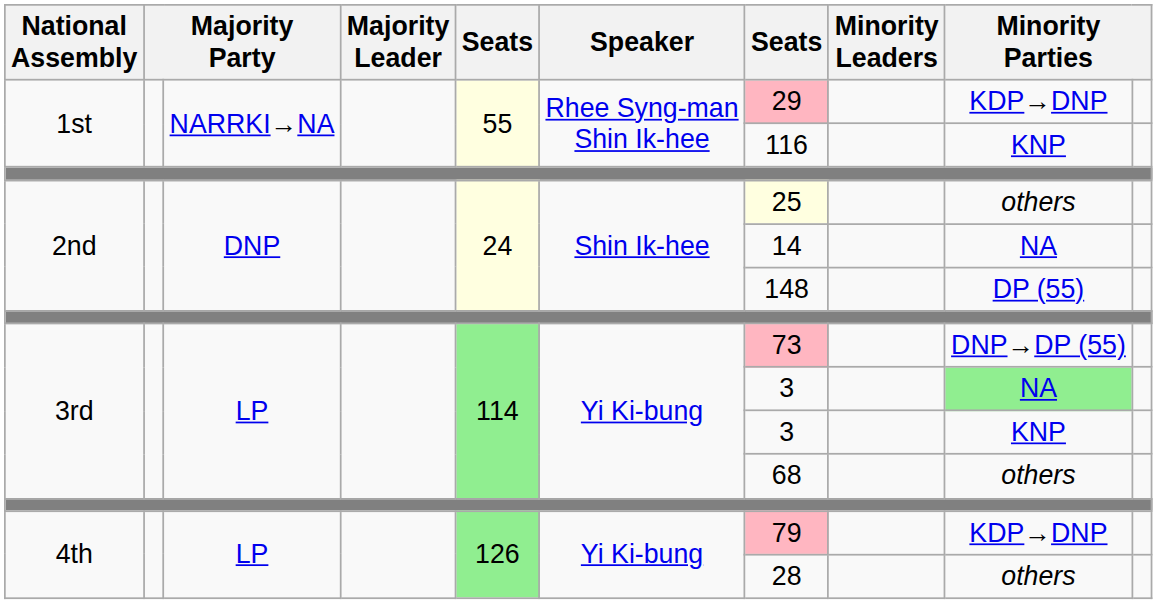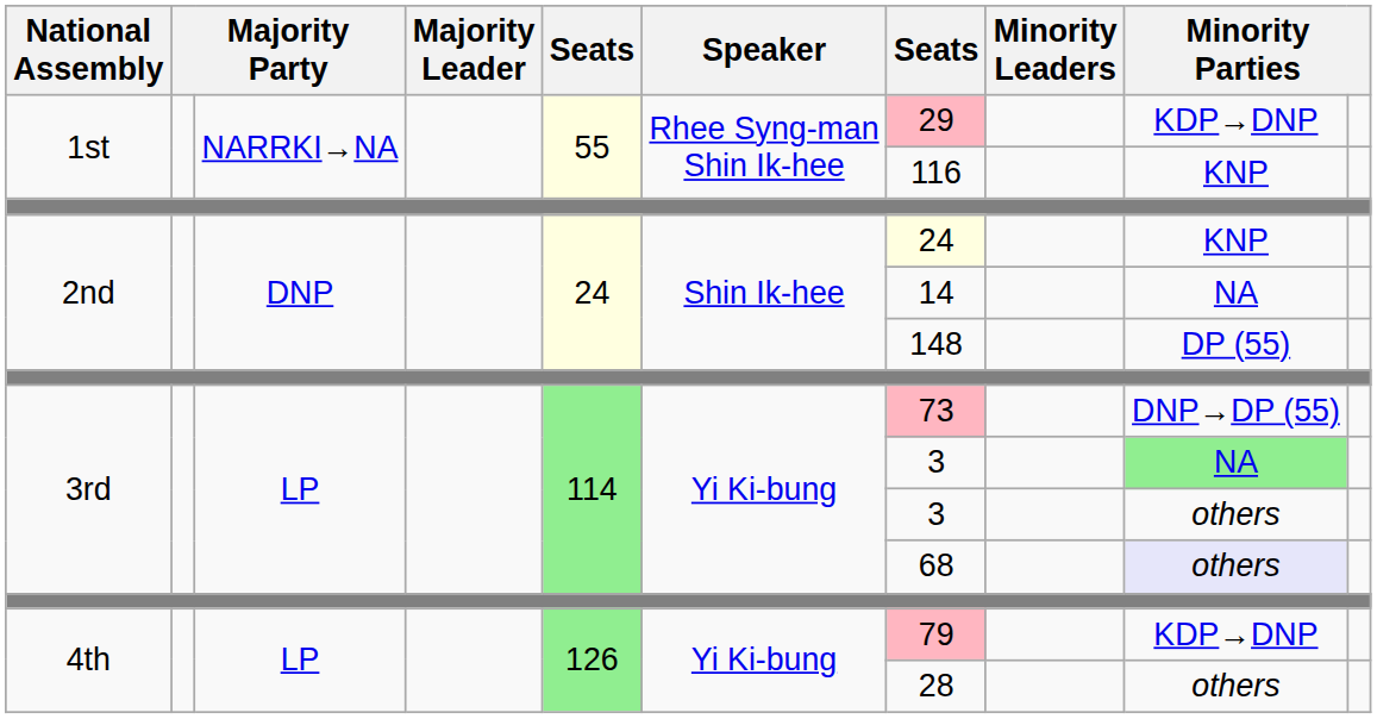row 5 | column 7: 25 -> 24
row 5 | column 9: others -> KNP
row 11 | column 9: KNP -> others
row 12 | column 9: no background -> lavender background
